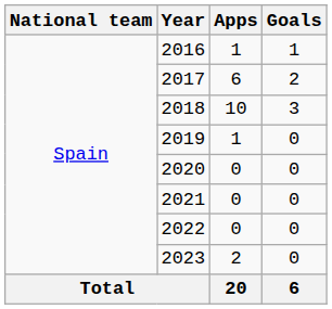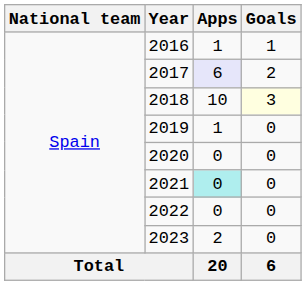2017 | Apps: no background -> lavender background
2018 | Goals: no background -> lightyellow background
2021 | Apps: no background -> paleturquoise background
